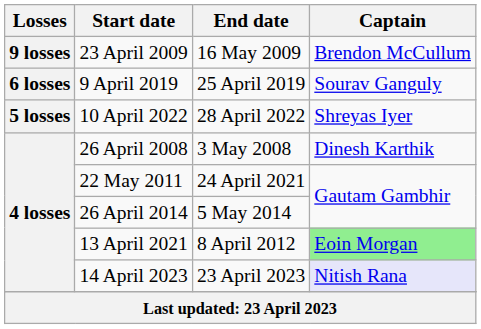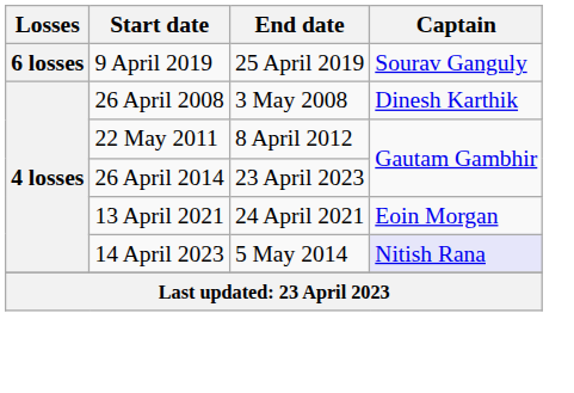- row: 9 losses | 23 April 2009 | 16 May 2009 | Brendon McCullum
- row: 5 losses | 10 April 2022 | 28 April 2022 | Shreyas Iyer
22 May 2011 | End date: 24 April 2021 -> 8 April 2012
26 April 2014 | End date: 5 May 2014 -> 23 April 2023
13 April 2021 | End date: 8 April 2012 -> 24 April 2021
13 April 2021 | Captain: lightgreen background -> no background
14 April 2023 | End date: 23 April 2023 -> 5 May 2014
